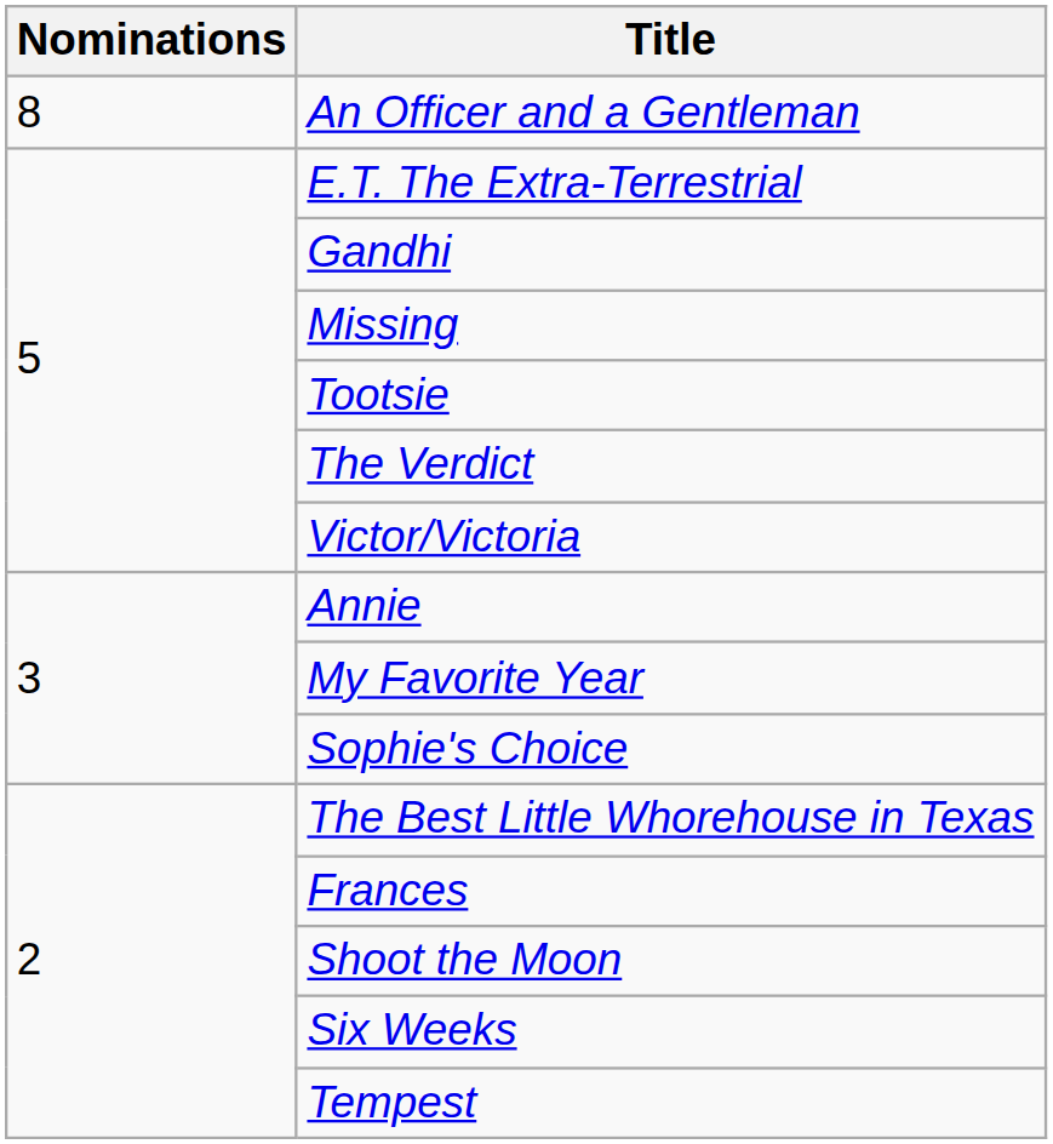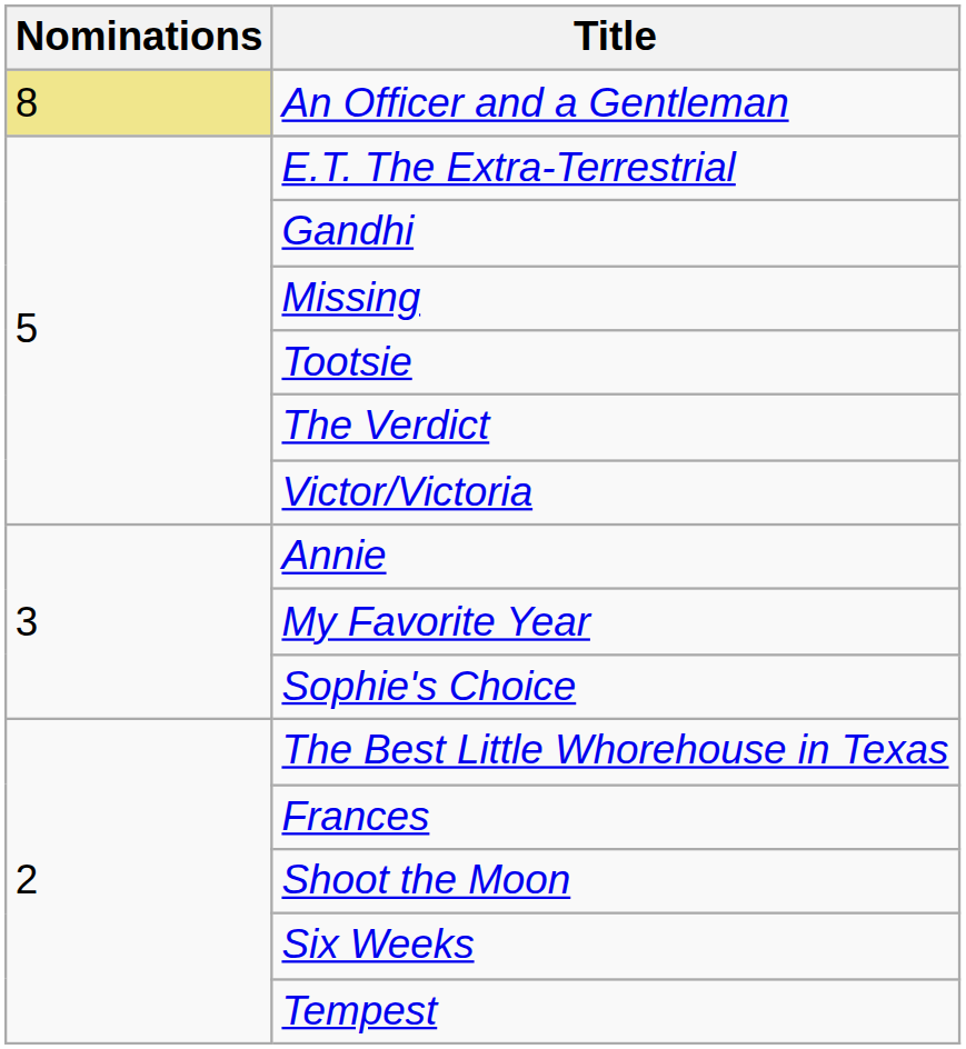An Officer and a Gentleman | Nominations: no background -> khaki background
